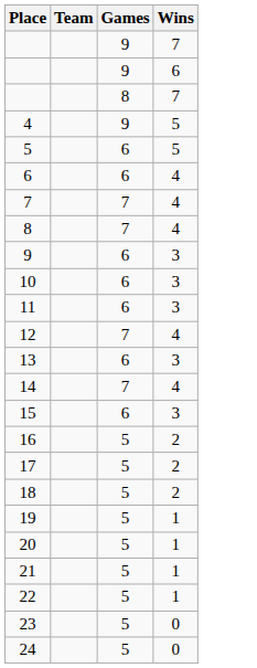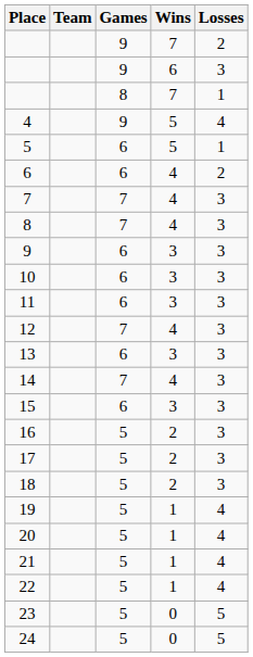+ column: Losses | 2 | 3 | 1 | 4 | 1 | 2 | 3 | 3 | 3 | 3 | 3 | 3 | 3 | 3 | 3 | 3 | 3 | 3 | 4 | 4 | 4 | 4 | 5 | 5
